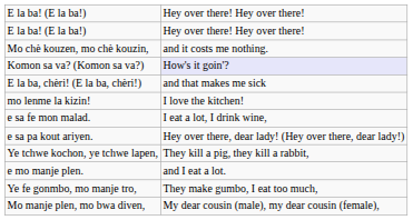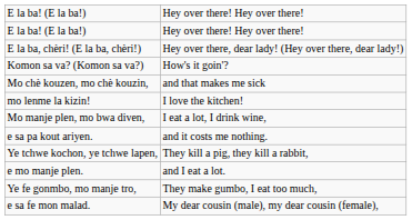row 3 | column 1: Mo chè kouzen, mo chè kouzin, -> E la ba, chèri! (E la ba, chèri!)
row 3 | column 2: and it costs me nothing. -> Hey over there, dear lady! (Hey over there, dear lady!)
row 4 | column 2: lavender background -> no background
row 5 | column 1: E la ba, chèri! (E la ba, chèri!) -> Mo chè kouzen, mo chè kouzin,
row 7 | column 1: e sa fe mon malad. -> Mo manje plen, mo bwa diven,
row 8 | column 2: Hey over there, dear lady! (Hey over there, dear lady!) -> and it costs me nothing.
row 12 | column 1: Mo manje plen, mo bwa diven, -> e sa fe mon malad.
